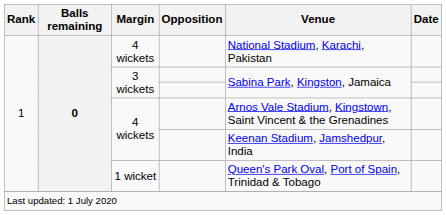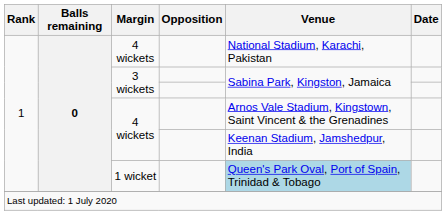1 wicket | Venue: no background -> lightblue background
